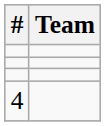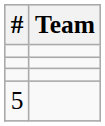row 5 | #: 4 -> 5
